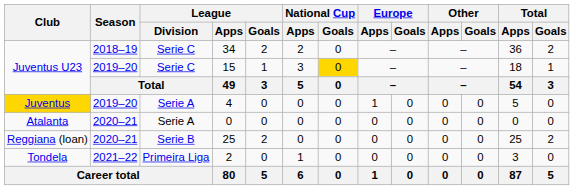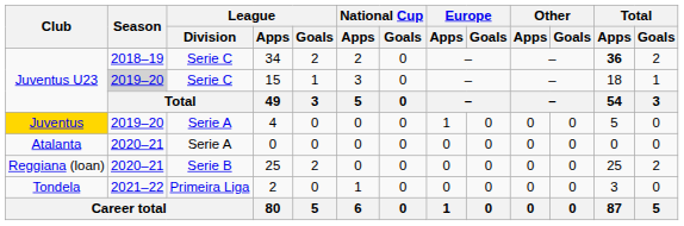34 | Total / Apps: normal -> bold
15 | Season: no background -> lightgrey background
15 | National Cup / Goals: gold background -> no background
